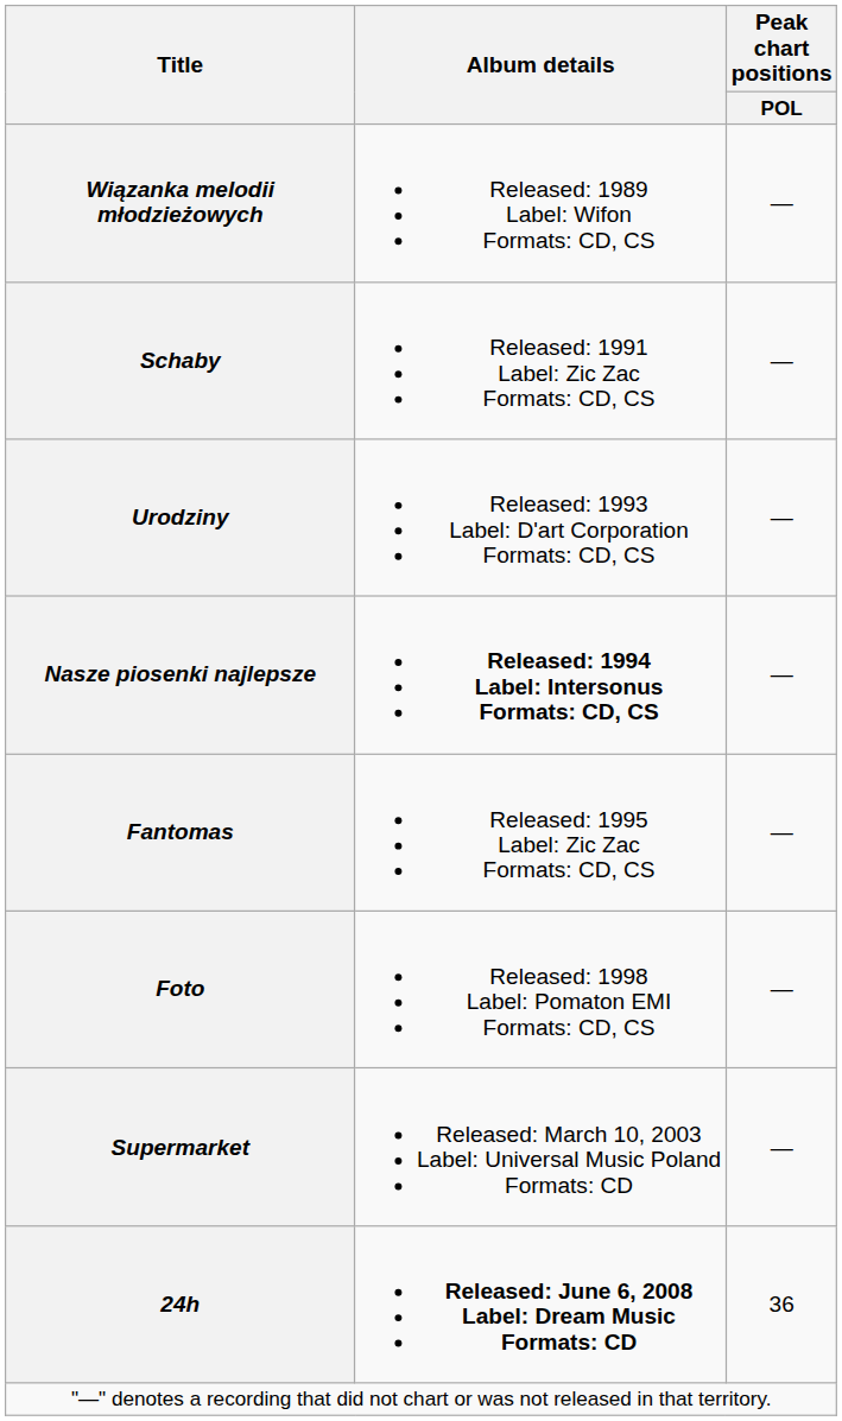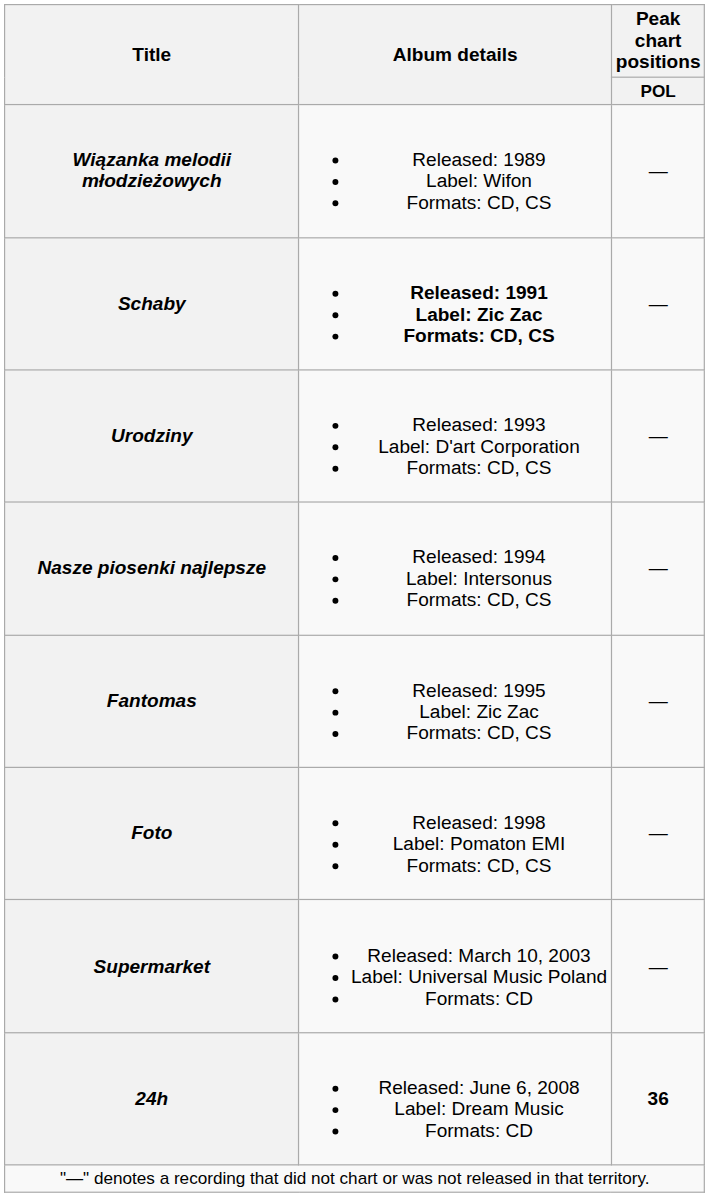Schaby | Album details: normal -> bold
Nasze piosenki najlepsze | Album details: bold -> normal
24h | Album details: bold -> normal
24h | Peak chart positions / POL: normal -> bold
